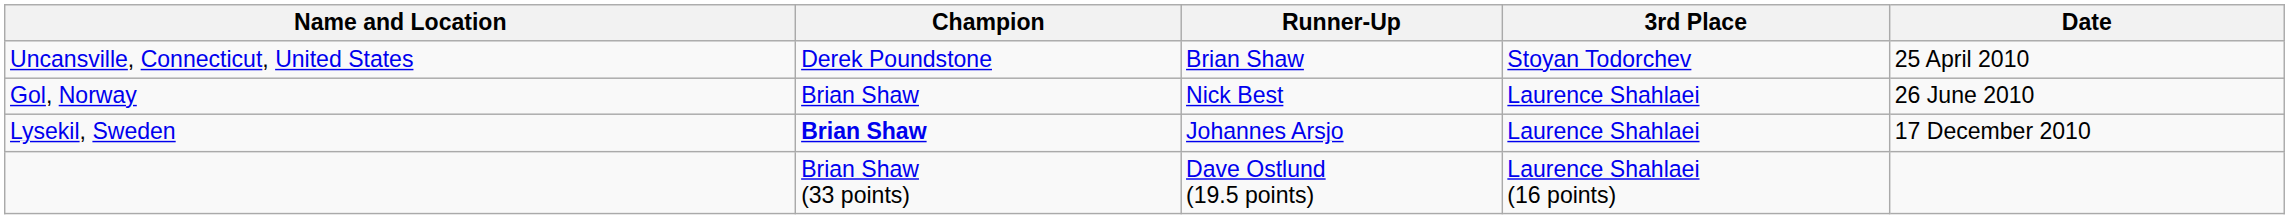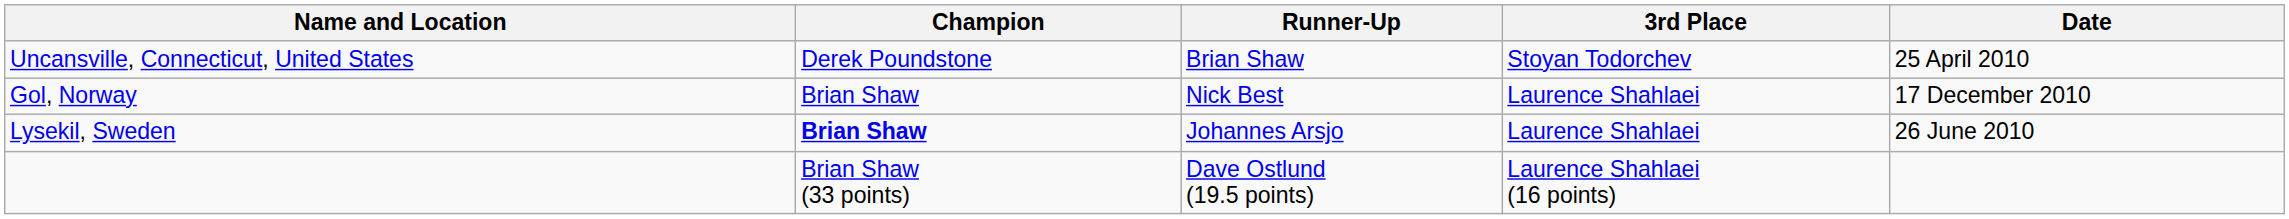Gol, Norway | Date: 26 June 2010 -> 17 December 2010
Lysekil, Sweden | Date: 17 December 2010 -> 26 June 2010
